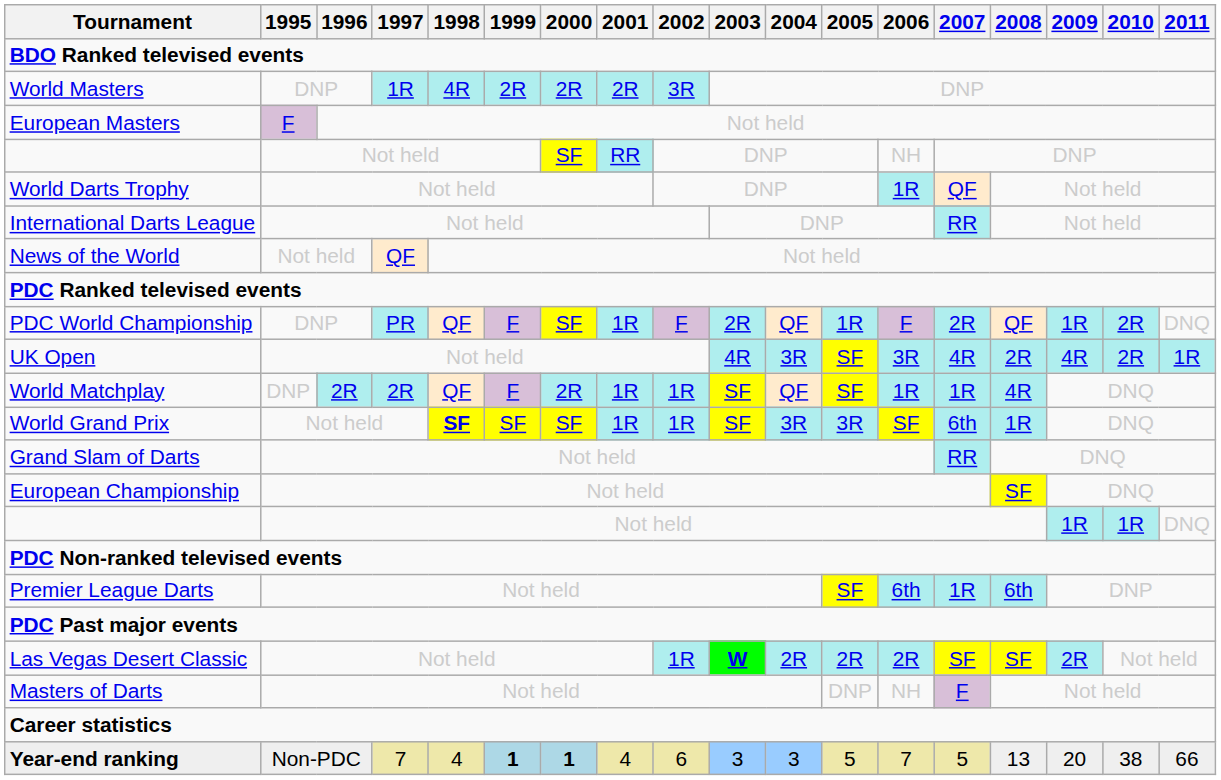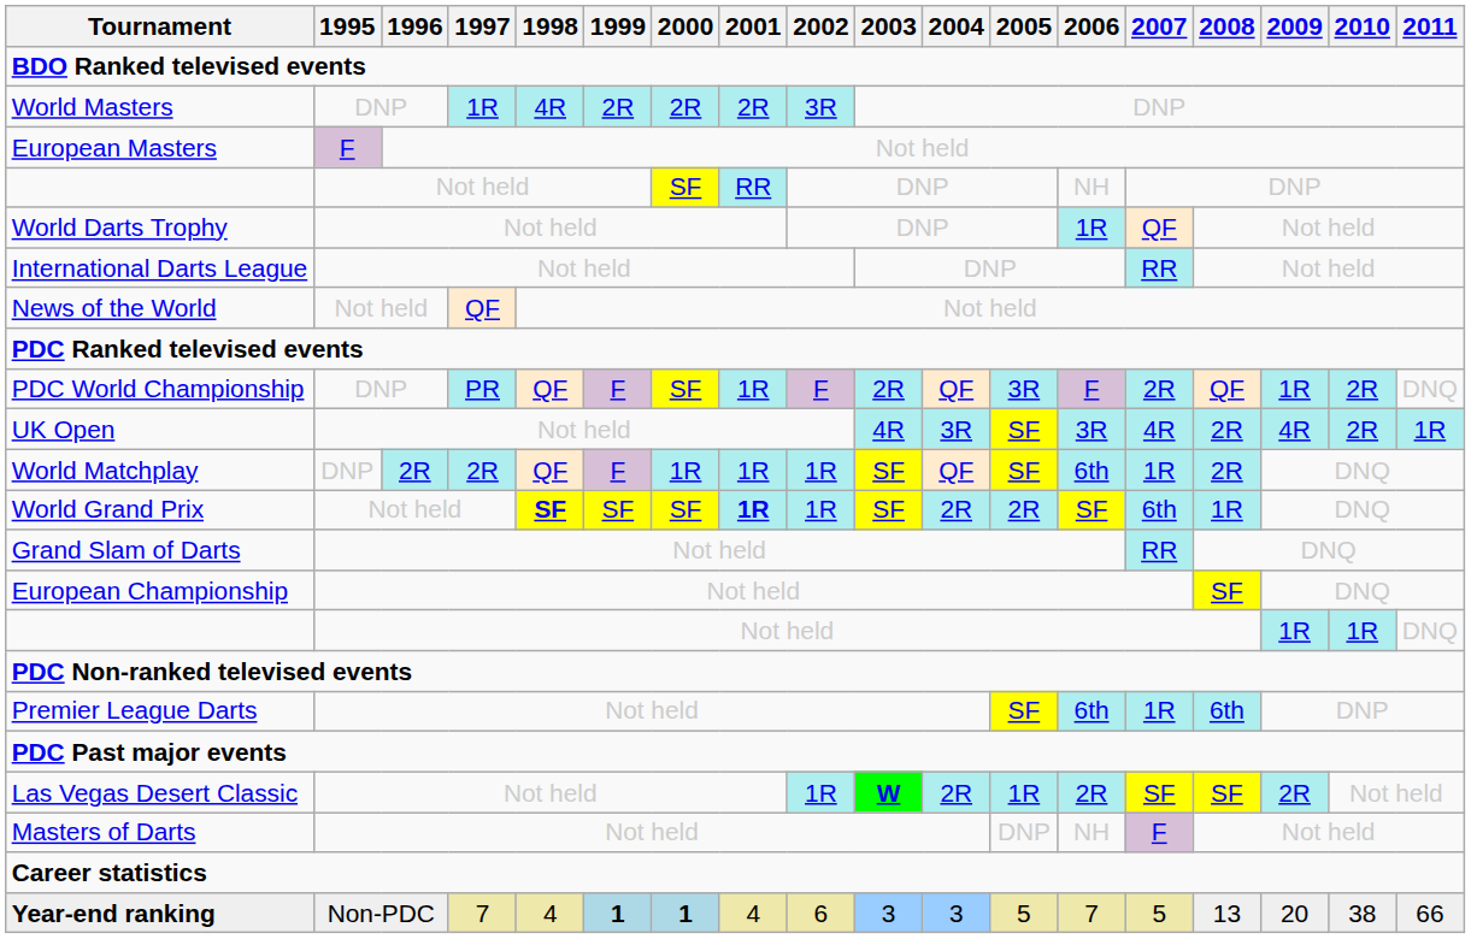PDC World Championship | 2005: 1R -> 3R
World Matchplay | 2000: 2R -> 1R
World Matchplay | 2006: 1R -> 6th
World Matchplay | 2008: 4R -> 2R
World Grand Prix | 2001: normal -> bold
World Grand Prix | 2004: 3R -> 2R
World Grand Prix | 2005: 3R -> 2R
Las Vegas Desert Classic | 2005: 2R -> 1R
